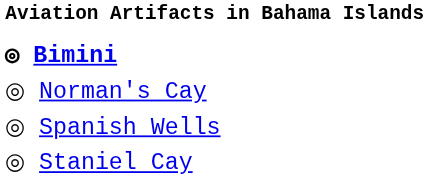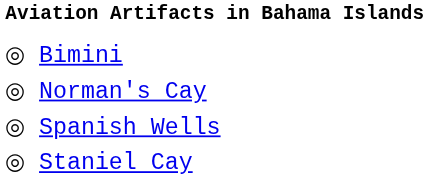row 2 | column 1: bold -> normal
